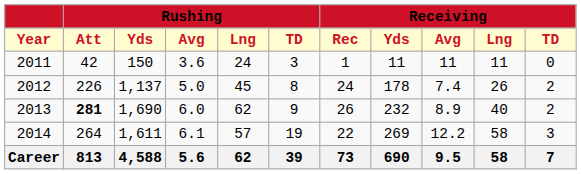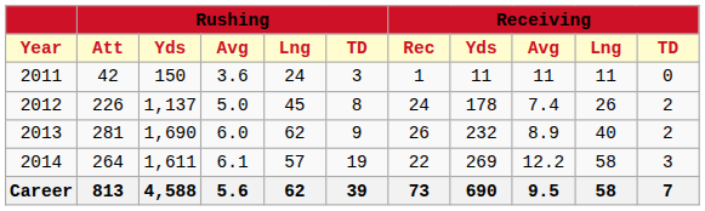2013 | Rushing / Att: bold -> normal
